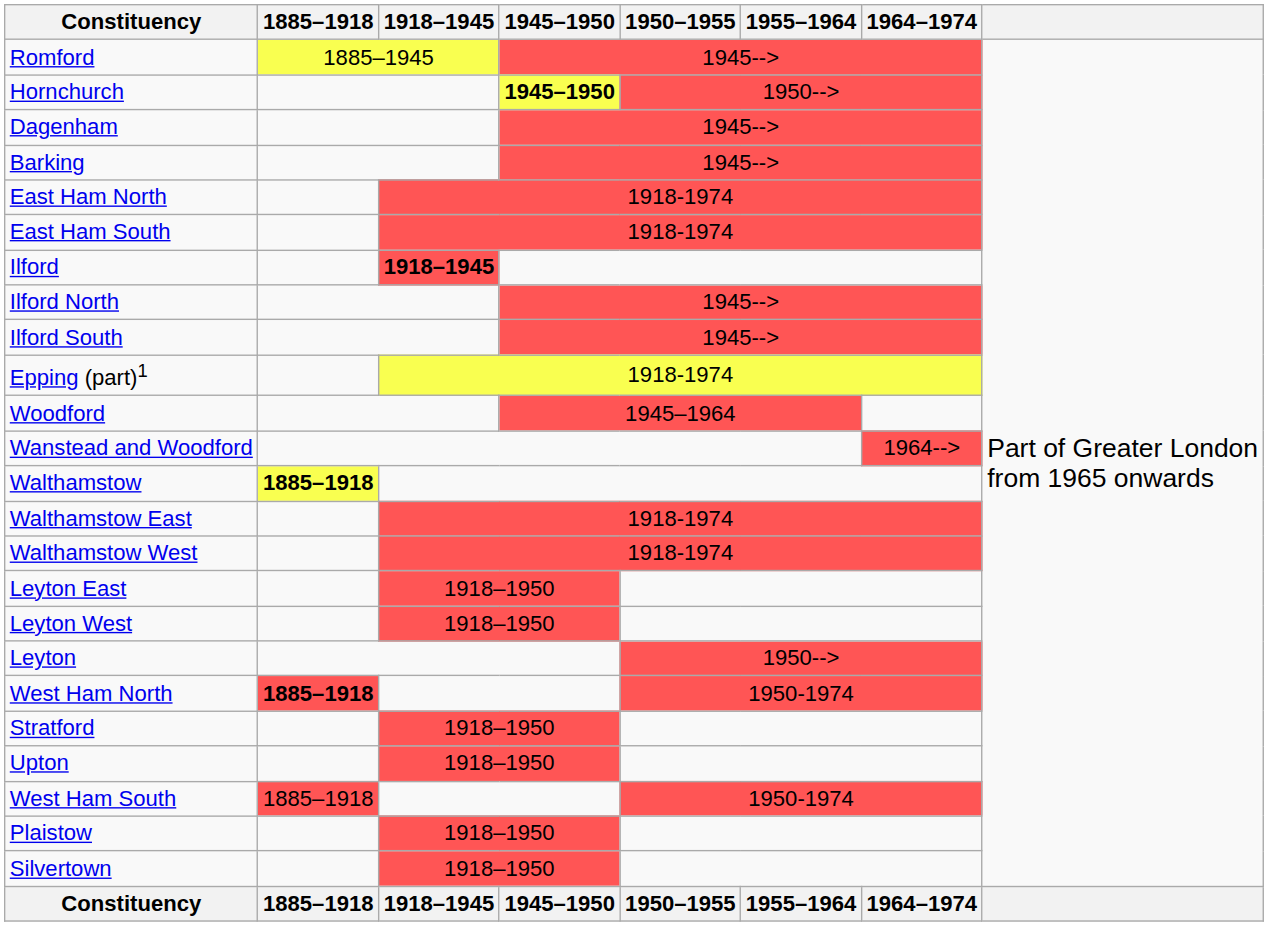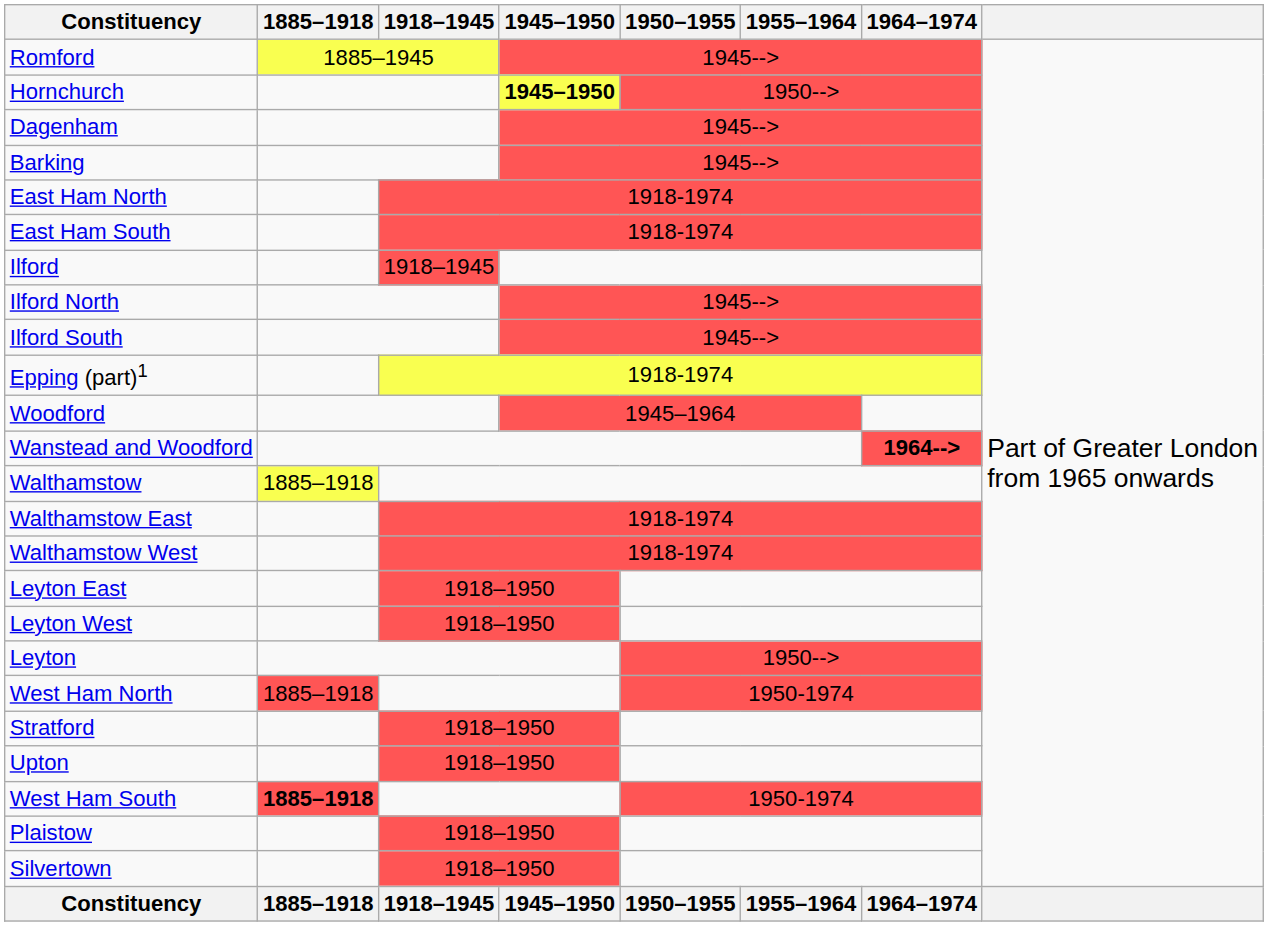Ilford | 1918–1945: bold -> normal
Wanstead and Woodford | 1964–1974: normal -> bold
Walthamstow | 1885–1918: bold -> normal
West Ham North | 1885–1918: bold -> normal
West Ham South | 1885–1918: normal -> bold
